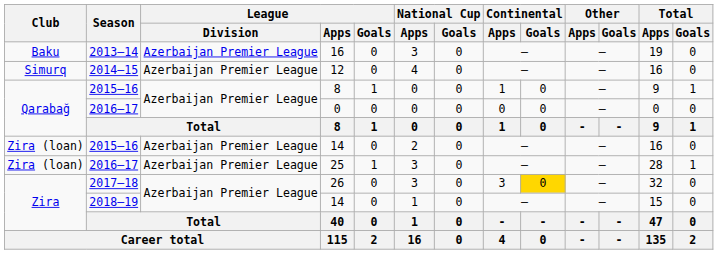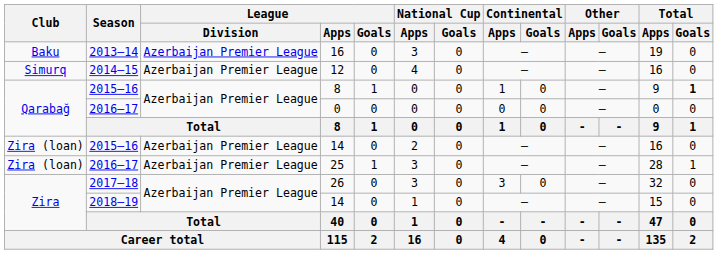2015–16 / 8 | Total / Goals: normal -> bold
26 | Continental / Goals: gold background -> no background
